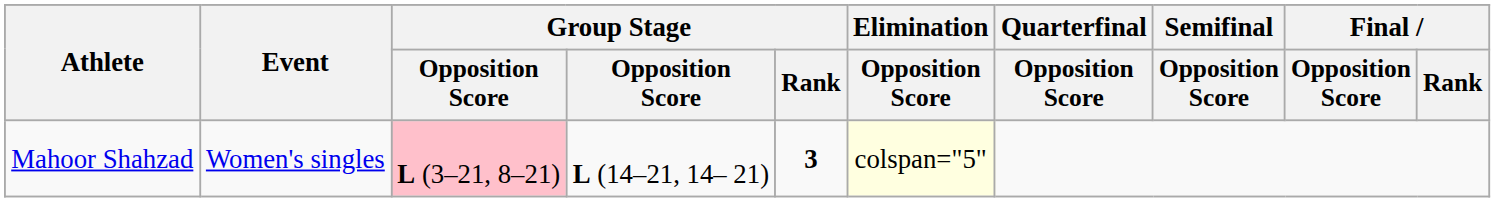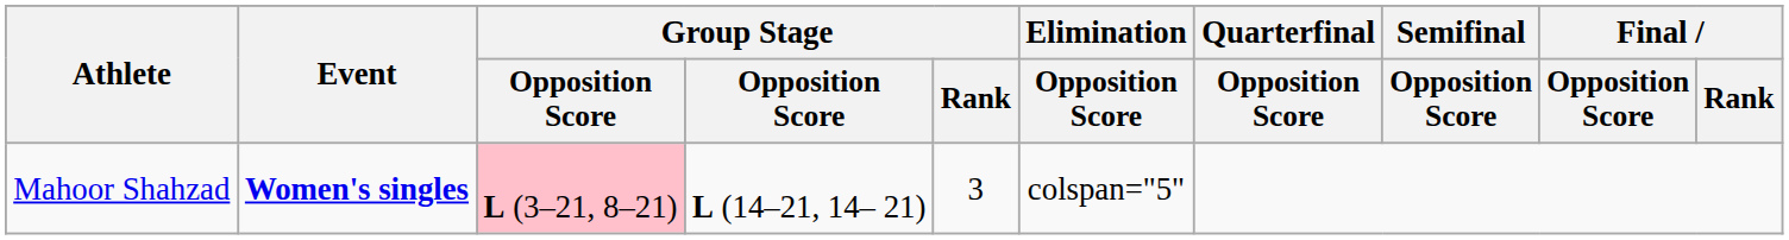Mahoor Shahzad | Event: normal -> bold
Mahoor Shahzad | Group Stage / Rank: bold -> normal
Mahoor Shahzad | Elimination / Opposition Score: lightyellow background -> no background
